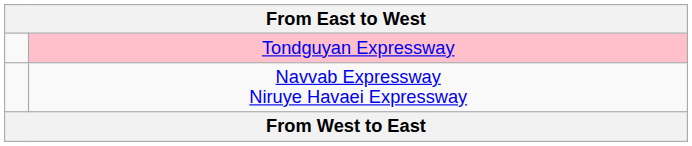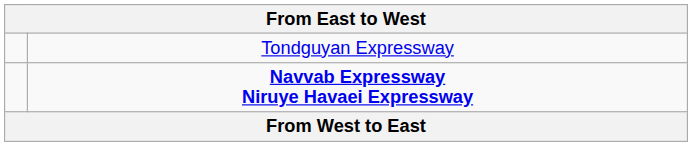Tondguyan Expressway | column 2: pink background -> no background
Navvab Expressway Niruye Havaei Expressway | column 2: normal -> bold
